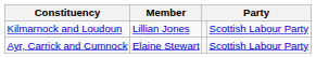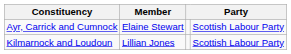rows swapped: Kilmarnock and Loudoun <-> Ayr, Carrick and Cumnock
